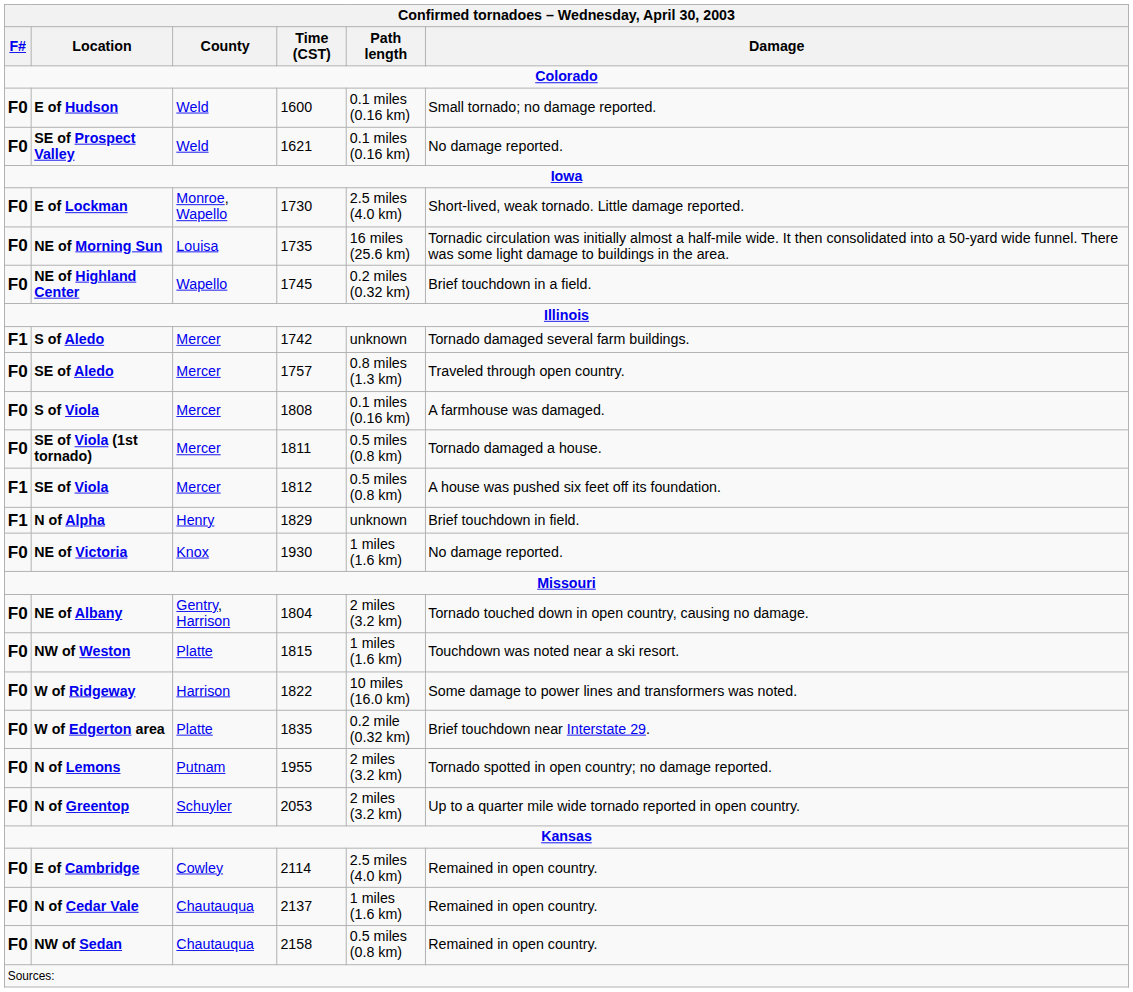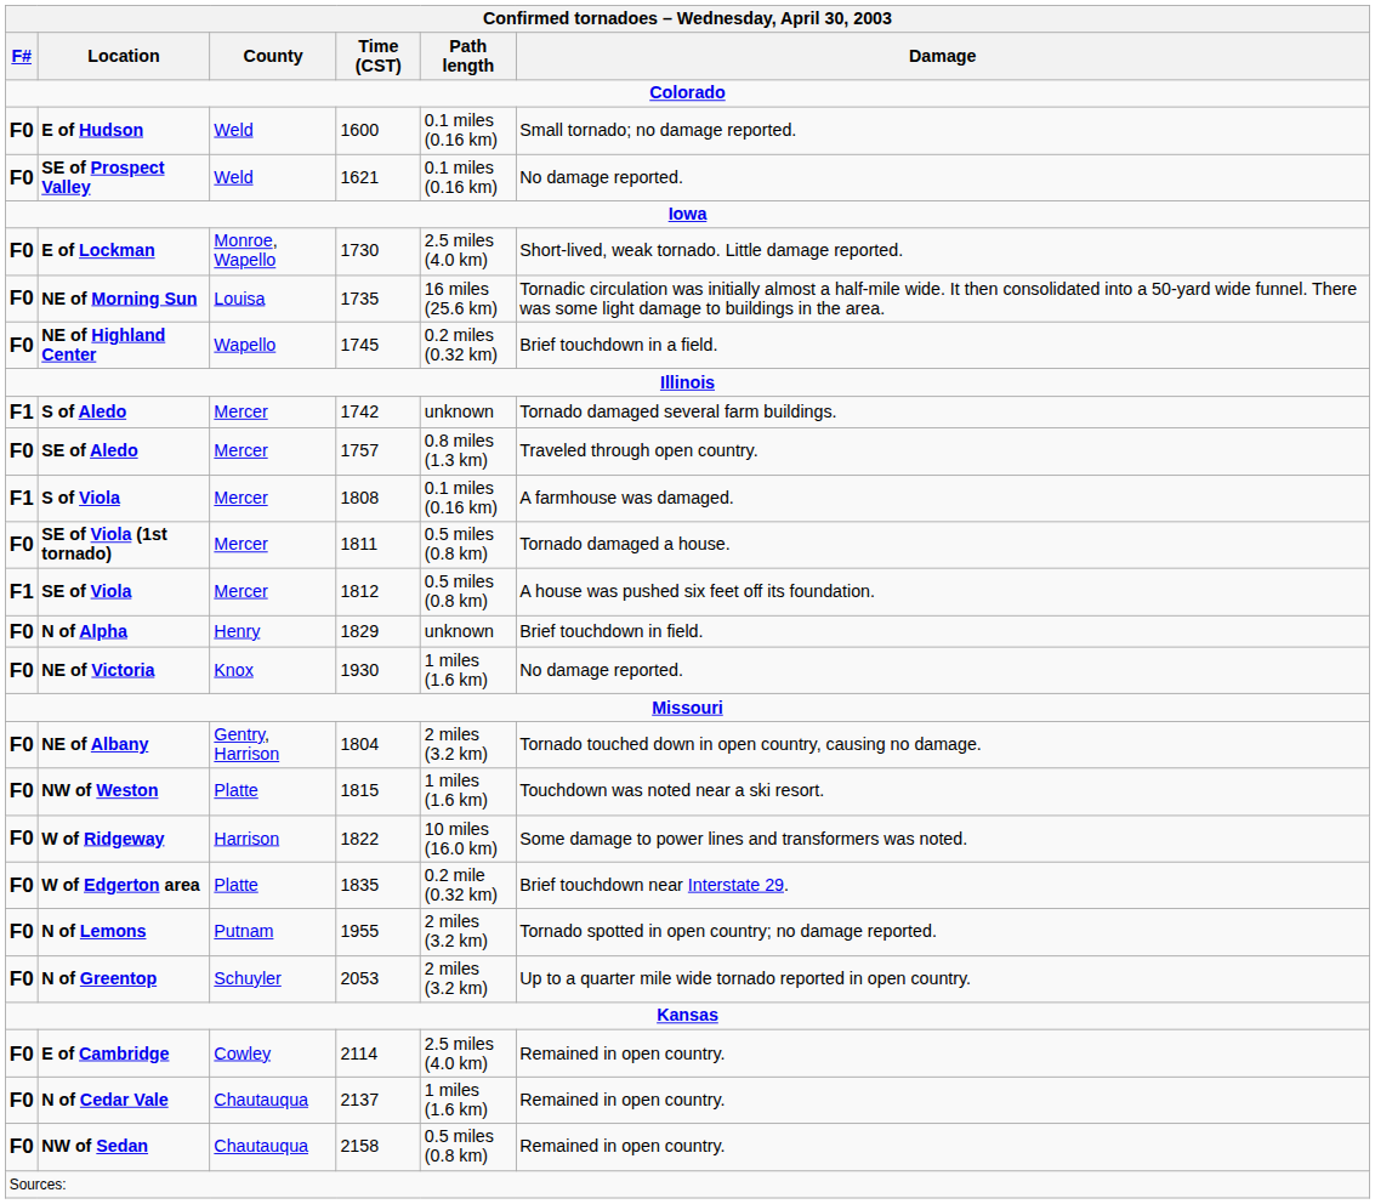S of Viola | Confirmed tornadoes – Wednesday, April 30, 2003 / F#: F0 -> F1
N of Alpha | Confirmed tornadoes – Wednesday, April 30, 2003 / F#: F1 -> F0
